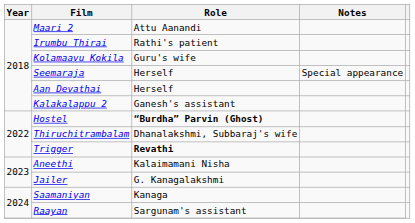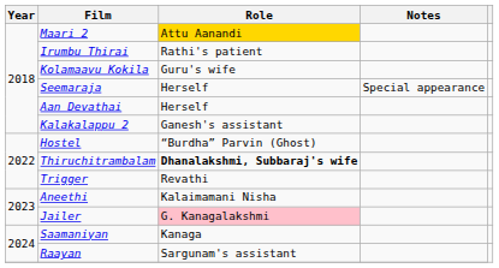Maari 2 | Role: no background -> gold background
Hostel | Role: bold -> normal
Thiruchitrambalam | Role: normal -> bold
Trigger | Role: bold -> normal
Jailer | Role: no background -> pink background
